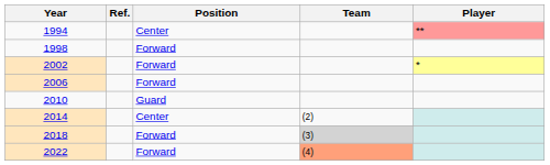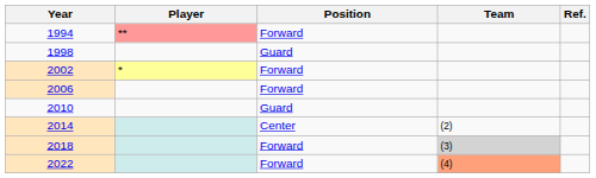columns swapped: Player <-> Ref.
1994 | Position: Center -> Forward
1998 | Position: Forward -> Guard
